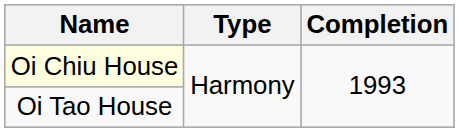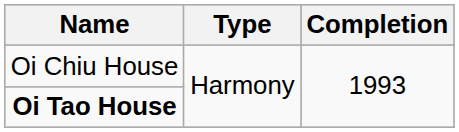Oi Chiu House | Name: lightyellow background -> no background
Oi Tao House | Name: normal -> bold
